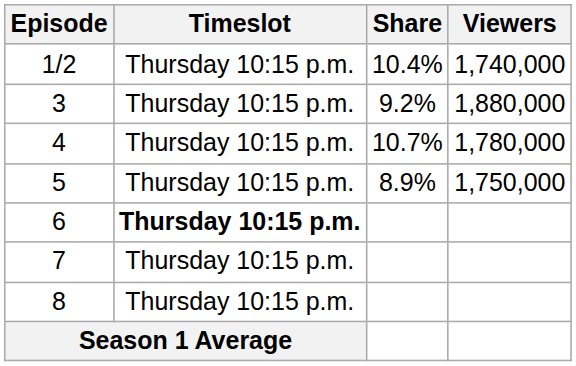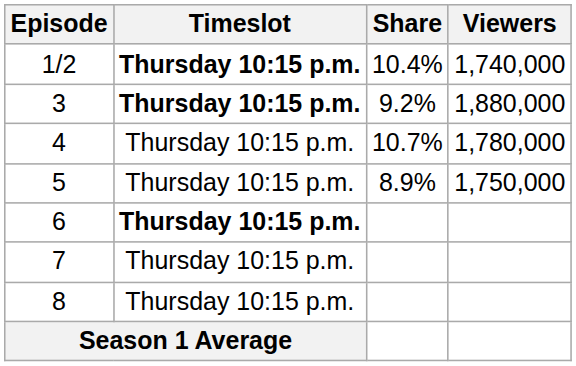1/2 | Timeslot: normal -> bold
3 | Timeslot: normal -> bold
